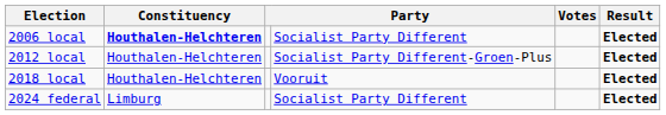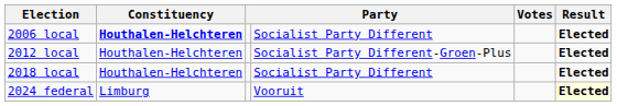2018 local | column 4: Vooruit -> Socialist Party Different
2024 federal | column 4: Socialist Party Different -> Vooruit
2024 federal | Result: no background -> lightyellow background
